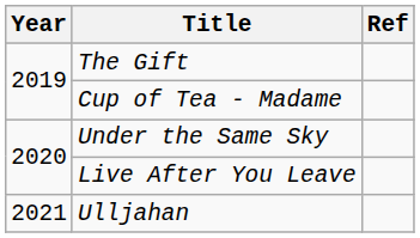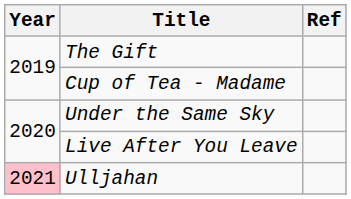Ulljahan | Year: no background -> pink background
